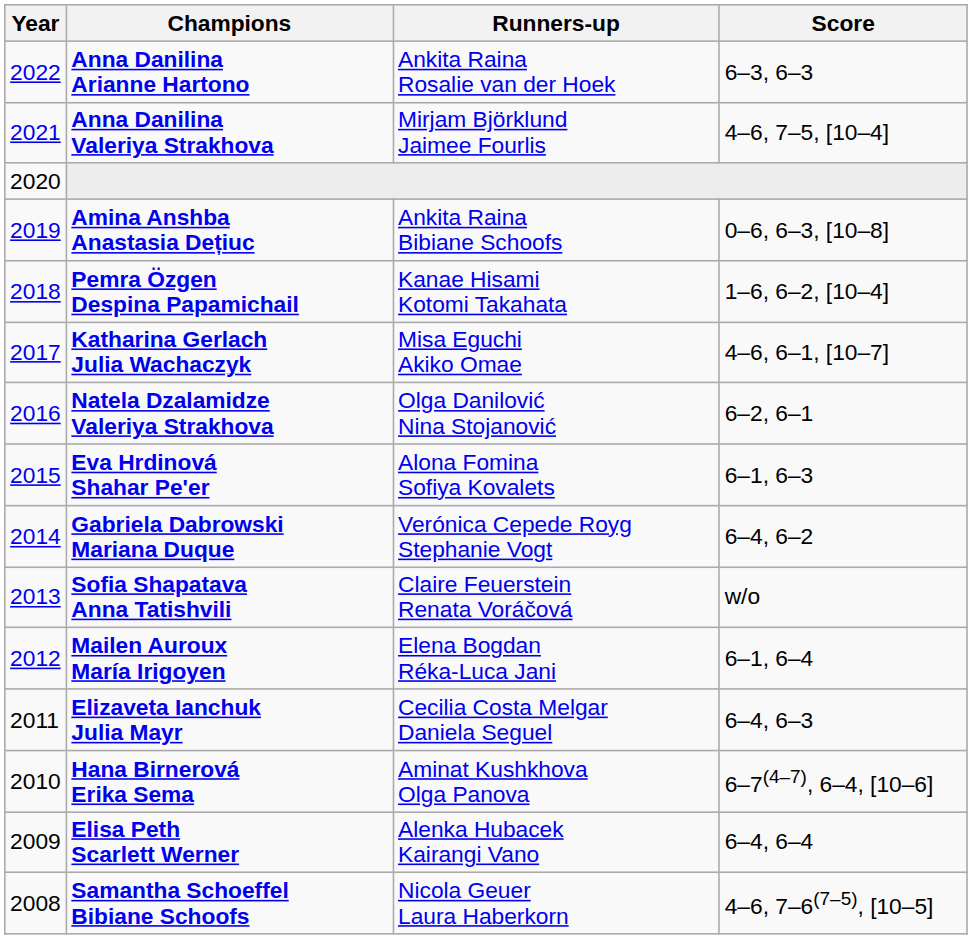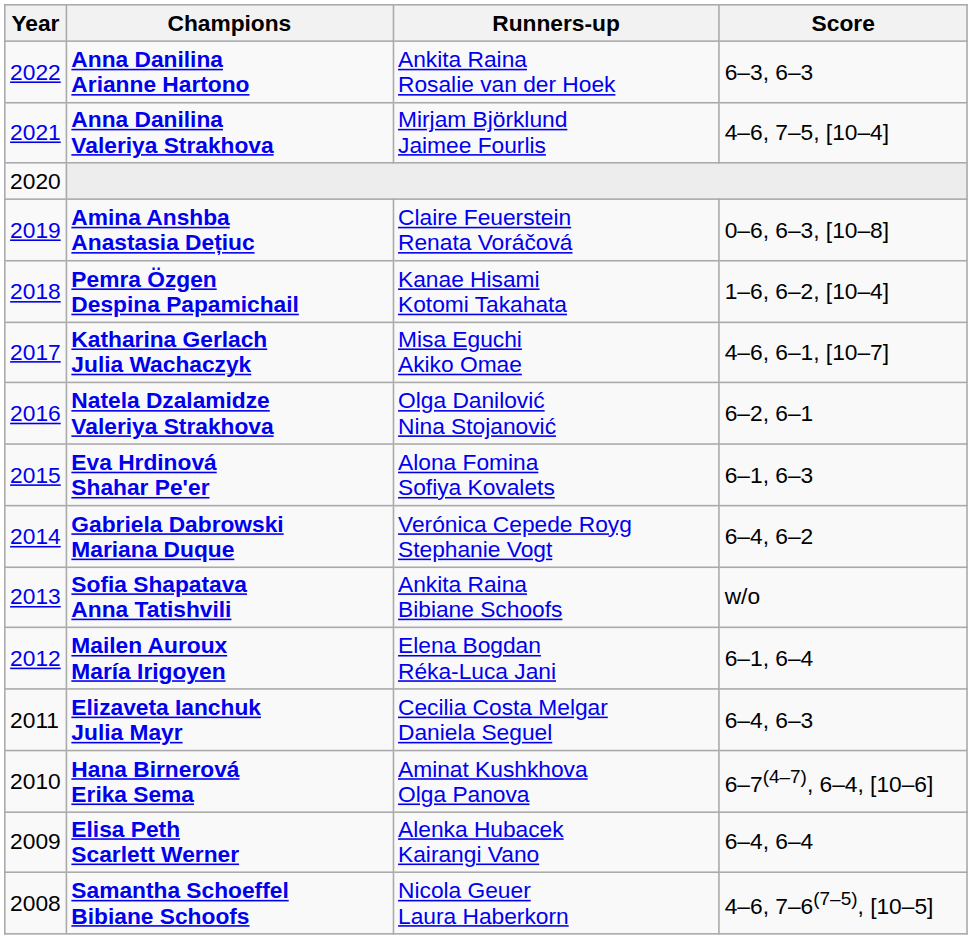Amina Anshba Anastasia Dețiuc | Runners-up: Ankita Raina Bibiane Schoofs -> Claire Feuerstein Renata Voráčová
Sofia Shapatava Anna Tatishvili | Runners-up: Claire Feuerstein Renata Voráčová -> Ankita Raina Bibiane Schoofs
